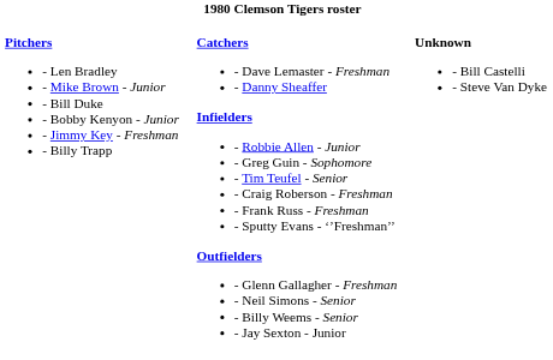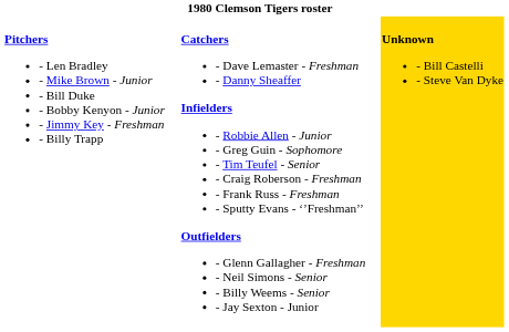row 2 | column 3: no background -> gold background
